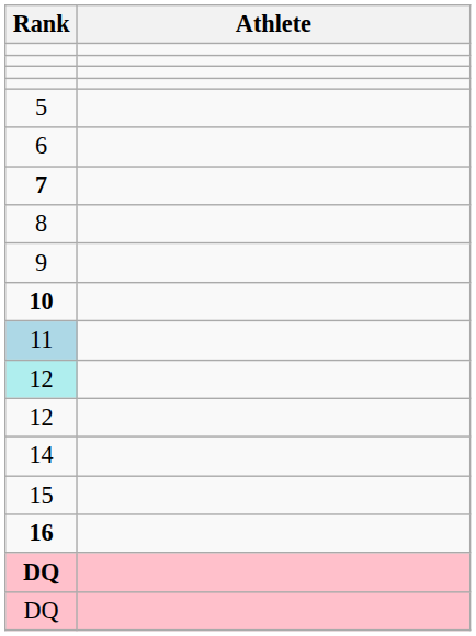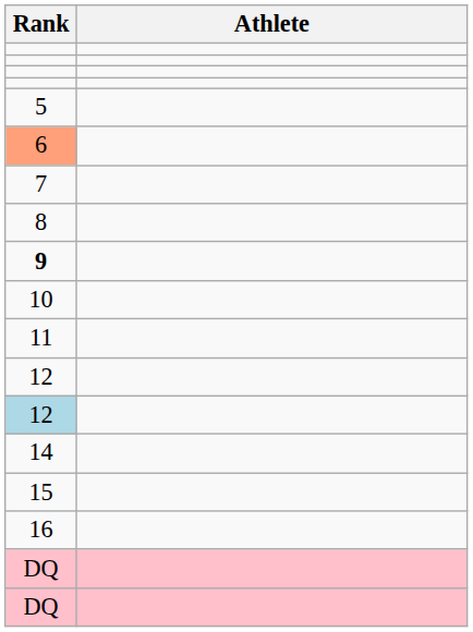row 7 | Rank: no background -> lightsalmon background
row 8 | Rank: bold -> normal
row 10 | Rank: normal -> bold
row 11 | Rank: bold -> normal
row 12 | Rank: lightblue background -> no background
row 13 | Rank: paleturquoise background -> no background
row 14 | Rank: no background -> lightblue background
row 17 | Rank: bold -> normal
row 18 | Rank: bold -> normal
